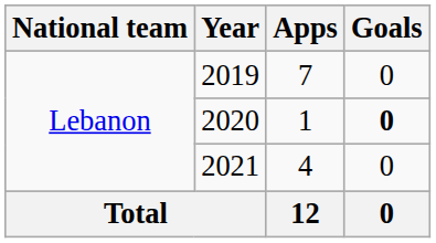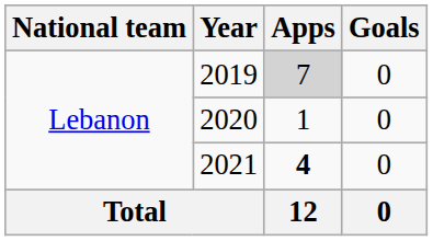2019 | Apps: no background -> lightgrey background
2020 | Goals: bold -> normal
2021 | Apps: normal -> bold
